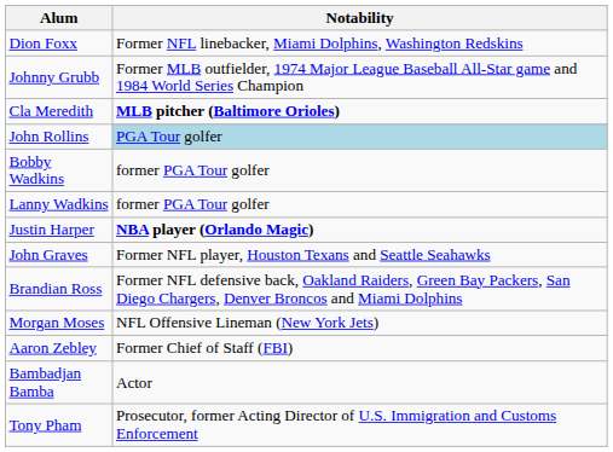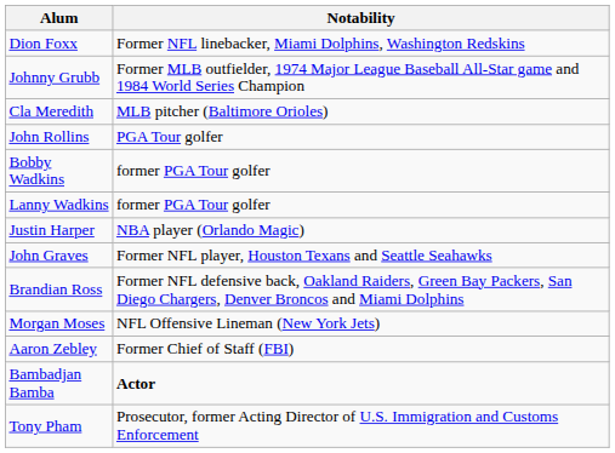Cla Meredith | Notability: bold -> normal
John Rollins | Notability: lightblue background -> no background
Justin Harper | Notability: bold -> normal
Bambadjan Bamba | Notability: normal -> bold
